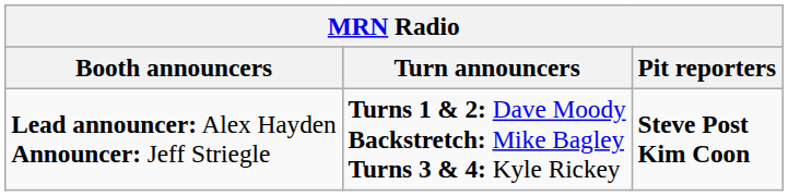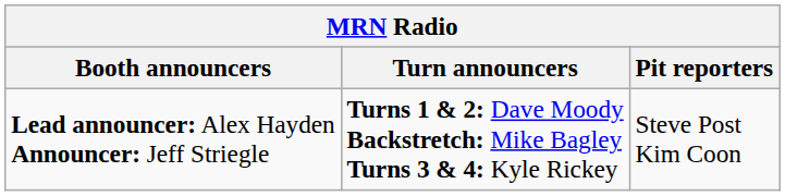Lead announcer: Alex Hayden Announcer: Jeff Striegle | Pit reporters: bold -> normal
